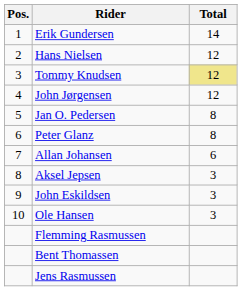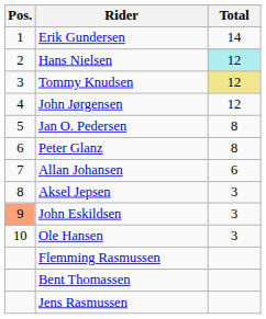Hans Nielsen | Total: no background -> paleturquoise background
John Eskildsen | Pos.: no background -> lightsalmon background
